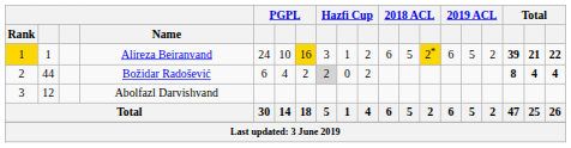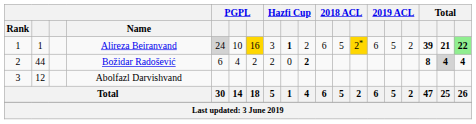Alireza Beiranvand | Rank: gold background -> no background
Alireza Beiranvand | column 5: no background -> lightgrey background
Alireza Beiranvand | column 9: normal -> bold
Alireza Beiranvand | column 19: no background -> lightgreen background
Božidar Radošević | column 8: lightgrey background -> no background
Božidar Radošević | column 10: normal -> bold
Božidar Radošević | column 18: no background -> lightgrey background
